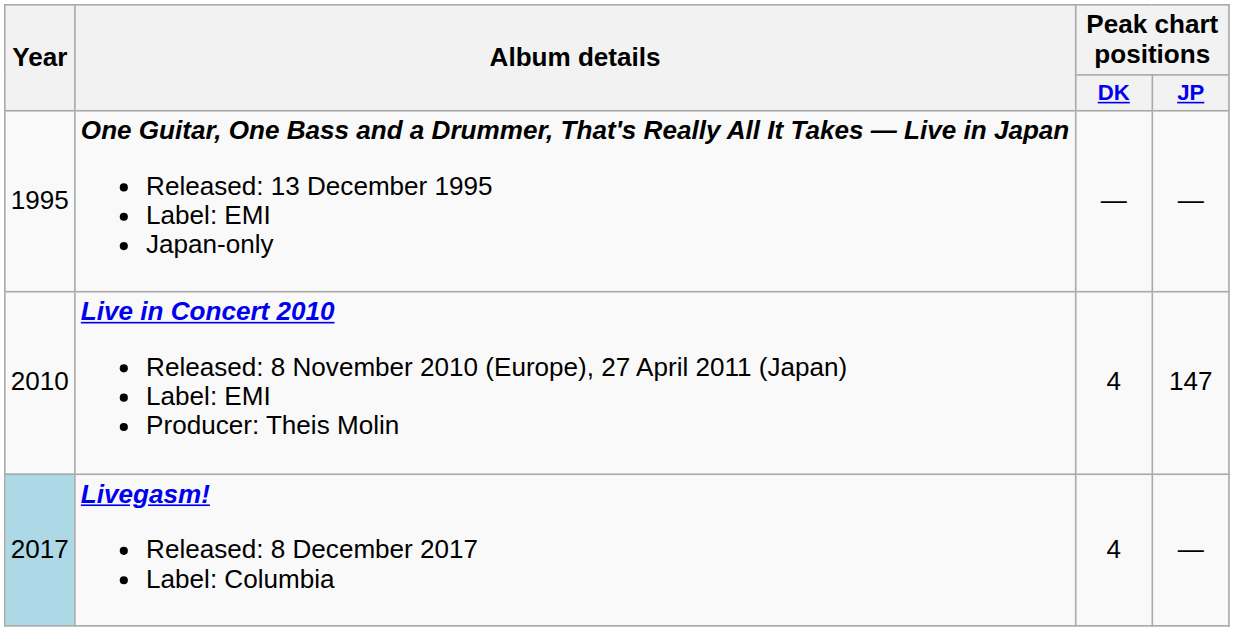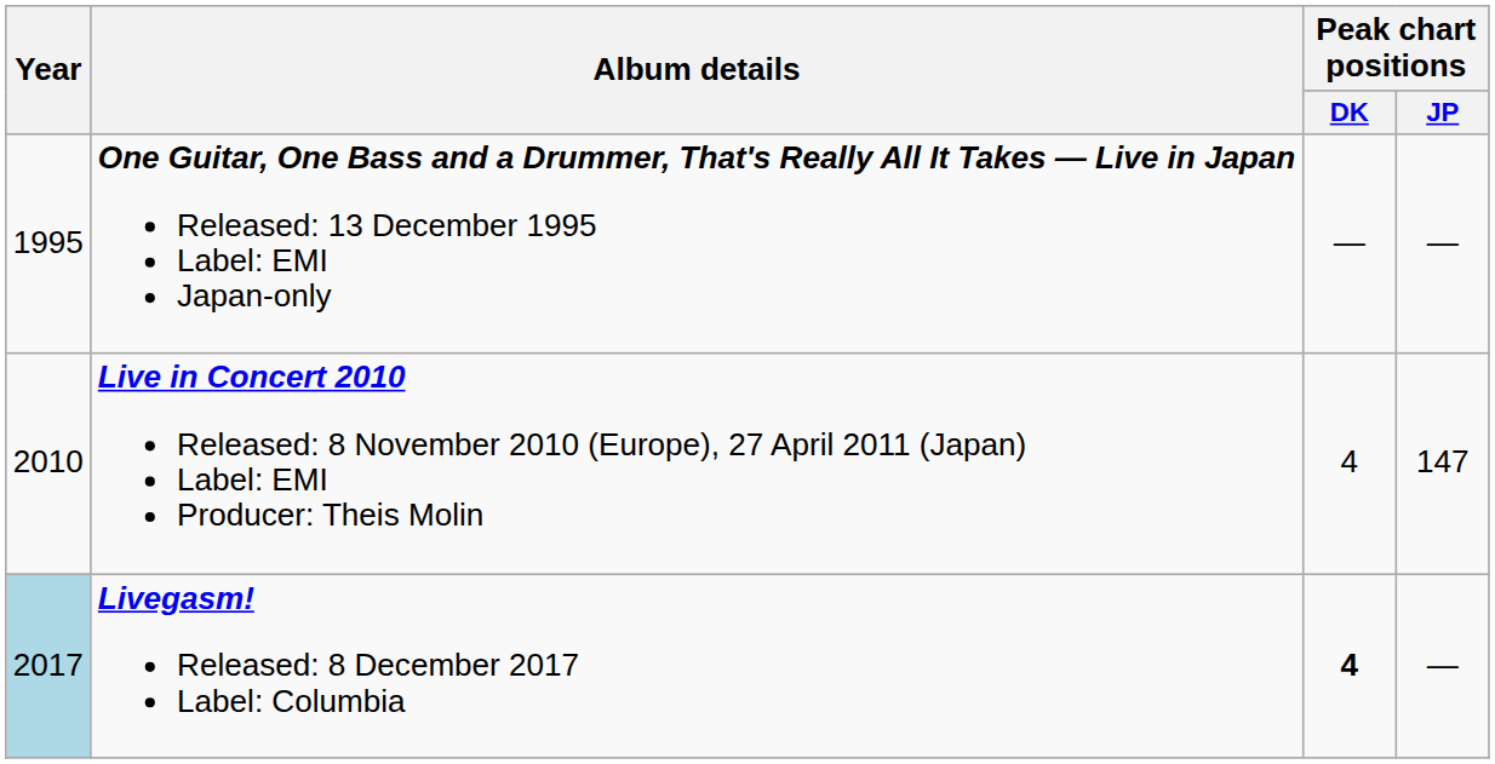Livegasm! Released: 8 December 2017 Label: Columbia | Peak chart positions / DK: normal -> bold
